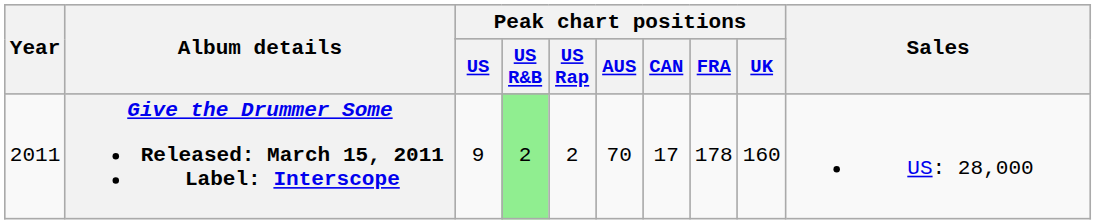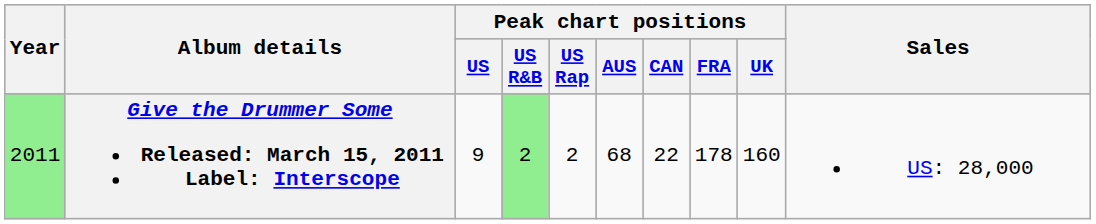row 3 | Year: no background -> lightgreen background
row 3 | Peak chart positions / AUS: 70 -> 68
row 3 | Peak chart positions / CAN: 17 -> 22
